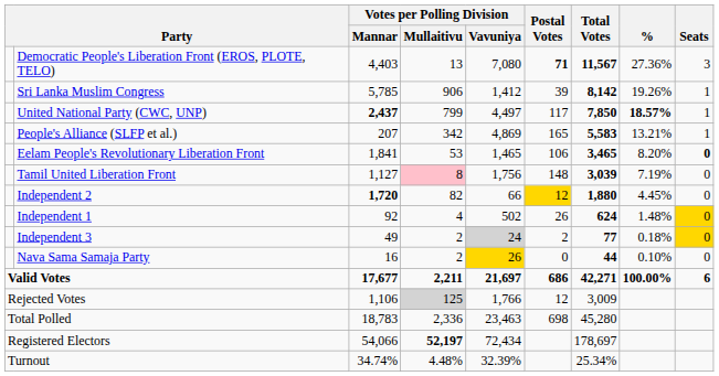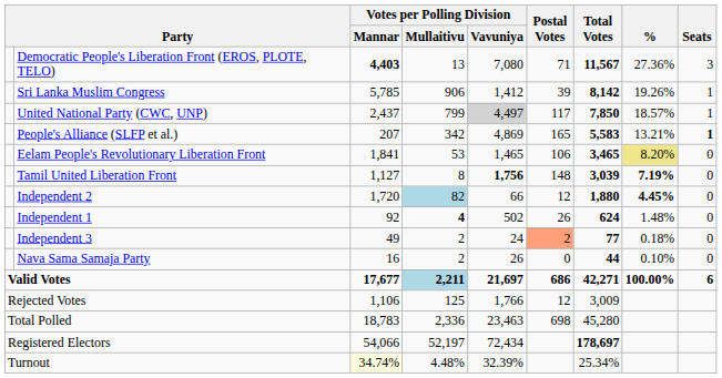Democratic People's Liberation Front (EROS, PLOTE, TELO) | Votes per Polling Division / Mannar: normal -> bold
Democratic People's Liberation Front (EROS, PLOTE, TELO) | Postal Votes: bold -> normal
United National Party (CWC, UNP) | Votes per Polling Division / Mannar: bold -> normal
United National Party (CWC, UNP) | Votes per Polling Division / Vavuniya: no background -> lightgrey background
United National Party (CWC, UNP) | %: bold -> normal
People's Alliance (SLFP et al.) | Seats: normal -> bold
Eelam People's Revolutionary Liberation Front | %: no background -> khaki background
Eelam People's Revolutionary Liberation Front | Seats: bold -> normal
Tamil United Liberation Front | Votes per Polling Division / Mullaitivu: pink background -> no background
Tamil United Liberation Front | Votes per Polling Division / Vavuniya: normal -> bold
Tamil United Liberation Front | %: normal -> bold
Independent 2 | Votes per Polling Division / Mannar: bold -> normal
Independent 2 | Votes per Polling Division / Mullaitivu: no background -> lightblue background
Independent 2 | Postal Votes: gold background -> no background
Independent 2 | %: normal -> bold
Independent 1 | Votes per Polling Division / Mullaitivu: normal -> bold
Independent 1 | Seats: gold background -> no background
Independent 3 | Votes per Polling Division / Vavuniya: lightgrey background -> no background
Independent 3 | Postal Votes: no background -> lightsalmon background
Independent 3 | Seats: gold background -> no background
Nava Sama Samaja Party | Votes per Polling Division / Vavuniya: gold background -> no background
Valid Votes | Votes per Polling Division / Mullaitivu: no background -> lightblue background
Rejected Votes | Votes per Polling Division / Mullaitivu: lightgrey background -> no background
Registered Electors | Votes per Polling Division / Mullaitivu: bold -> normal
Registered Electors | Total Votes: normal -> bold
Turnout | Votes per Polling Division / Mannar: no background -> lightyellow background
